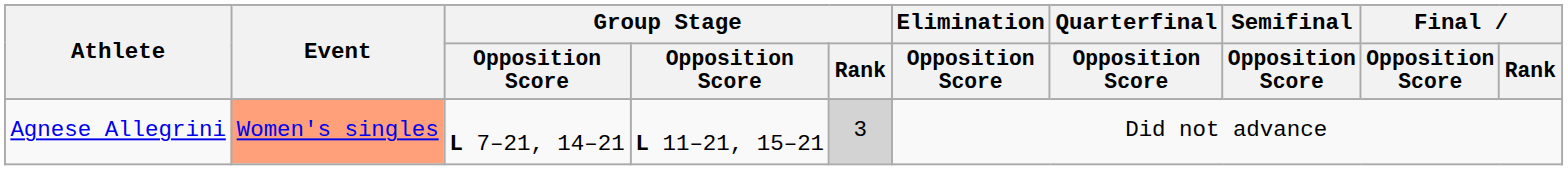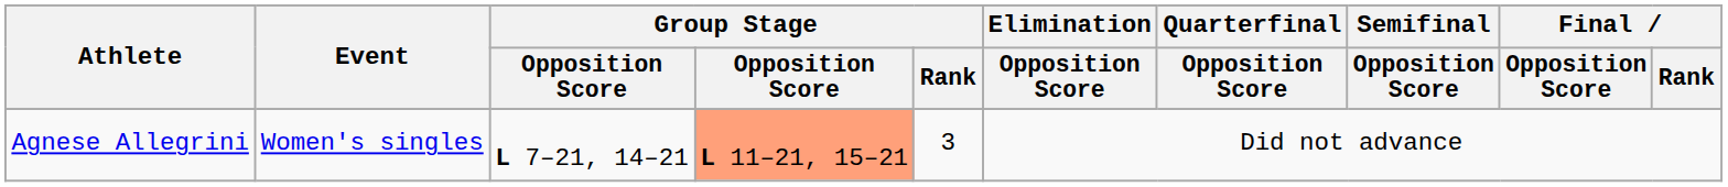Agnese Allegrini | Event: lightsalmon background -> no background
Agnese Allegrini | column 4: no background -> lightsalmon background
Agnese Allegrini | Group Stage / Rank: lightgrey background -> no background
